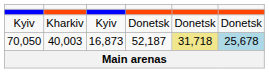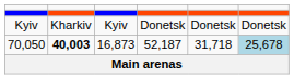70,050 | column 2: normal -> bold
70,050 | column 5: khaki background -> no background
